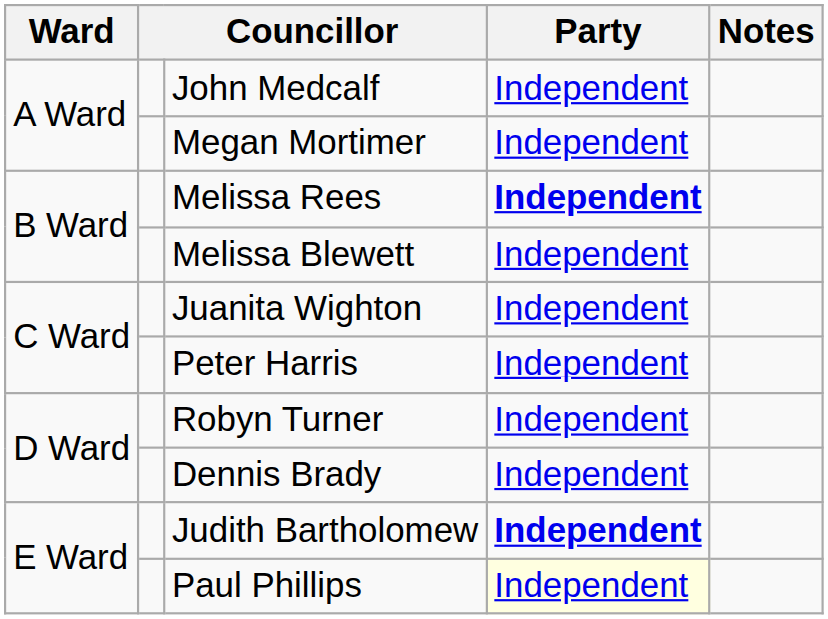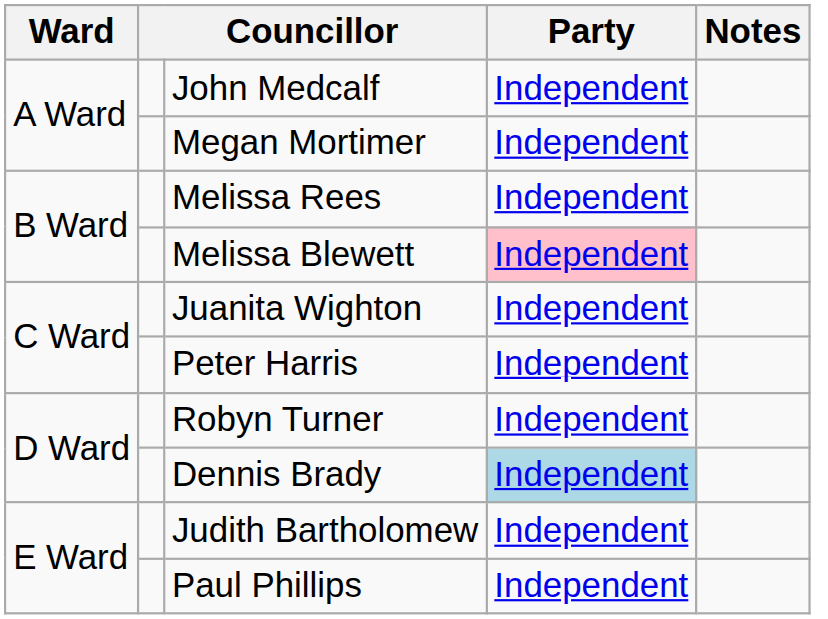Melissa Rees | Party: bold -> normal
Melissa Blewett | Party: no background -> pink background
Dennis Brady | Party: no background -> lightblue background
Judith Bartholomew | Party: bold -> normal
Paul Phillips | Party: lightyellow background -> no background
